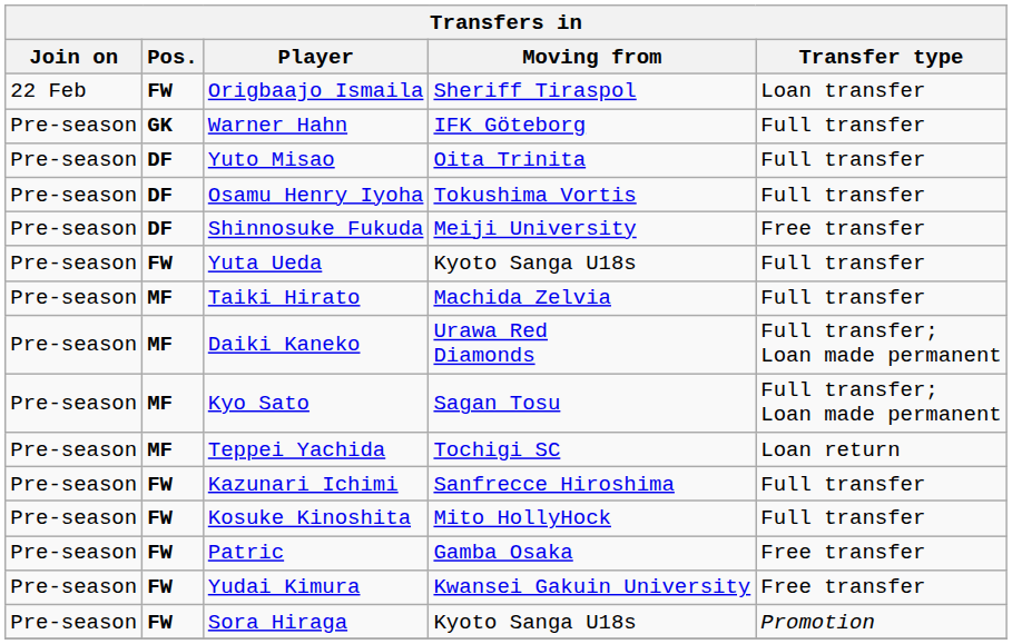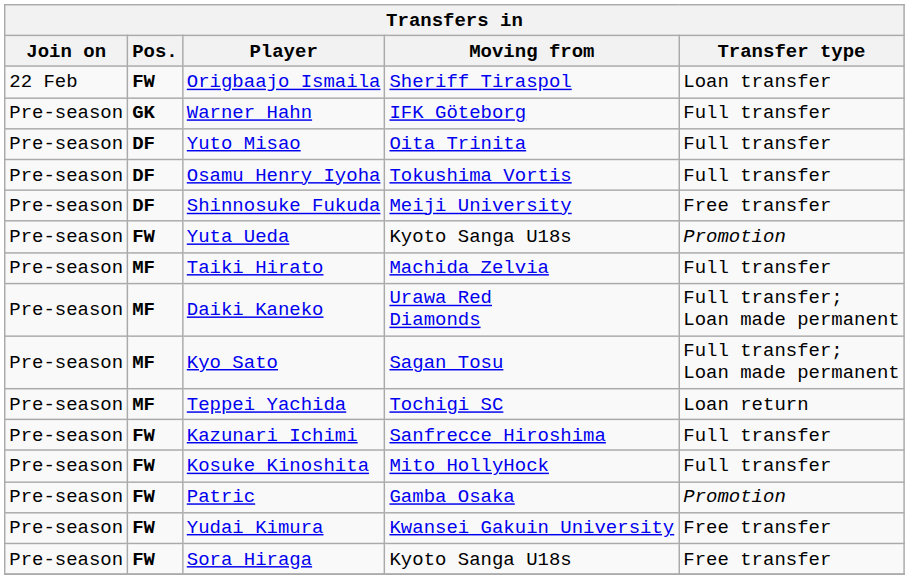Yuta Ueda | Transfer type: Full transfer -> Promotion
Patric | Transfer type: Free transfer -> Promotion
Sora Hiraga | Transfer type: Promotion -> Free transfer
